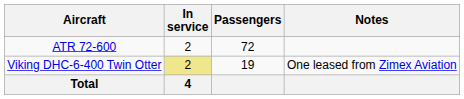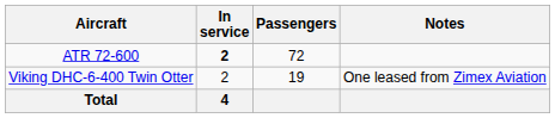ATR 72-600 | In service: normal -> bold
Viking DHC-6-400 Twin Otter | In service: khaki background -> no background
